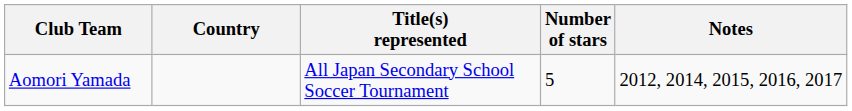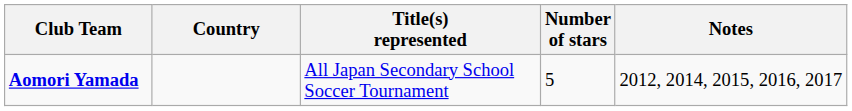row 2 | Club Team: normal -> bold
